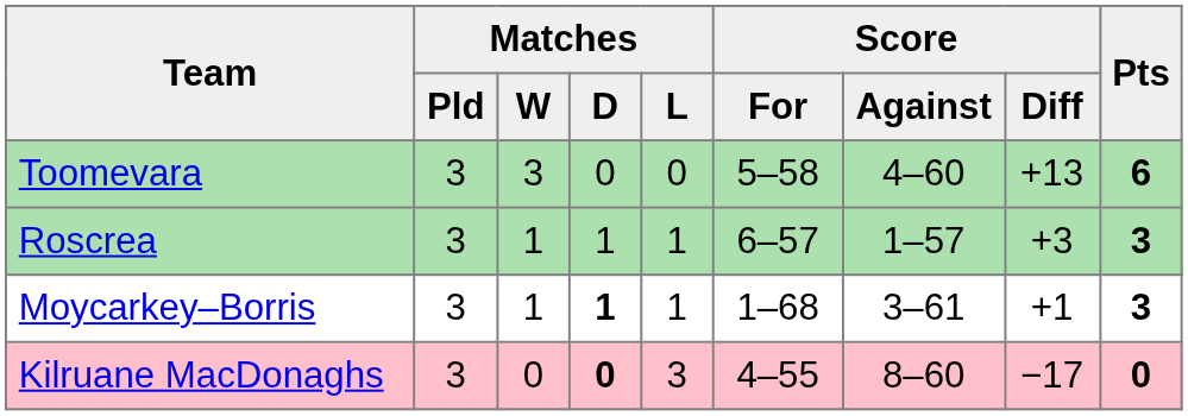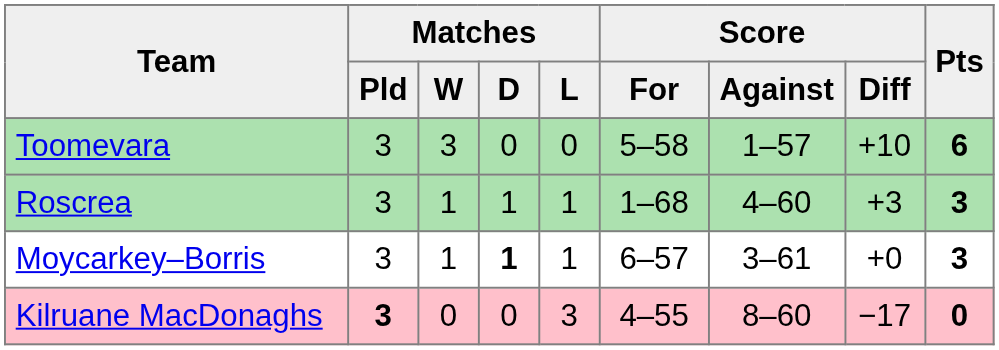Toomevara | Score / Against: 4–60 -> 1–57
Toomevara | Score / Diff: +13 -> +10
Roscrea | Score / For: 6–57 -> 1–68
Roscrea | Score / Against: 1–57 -> 4–60
Moycarkey–Borris | Score / For: 1–68 -> 6–57
Moycarkey–Borris | Score / Diff: +1 -> +0
Kilruane MacDonaghs | Matches / Pld: normal -> bold
Kilruane MacDonaghs | Matches / D: bold -> normal
